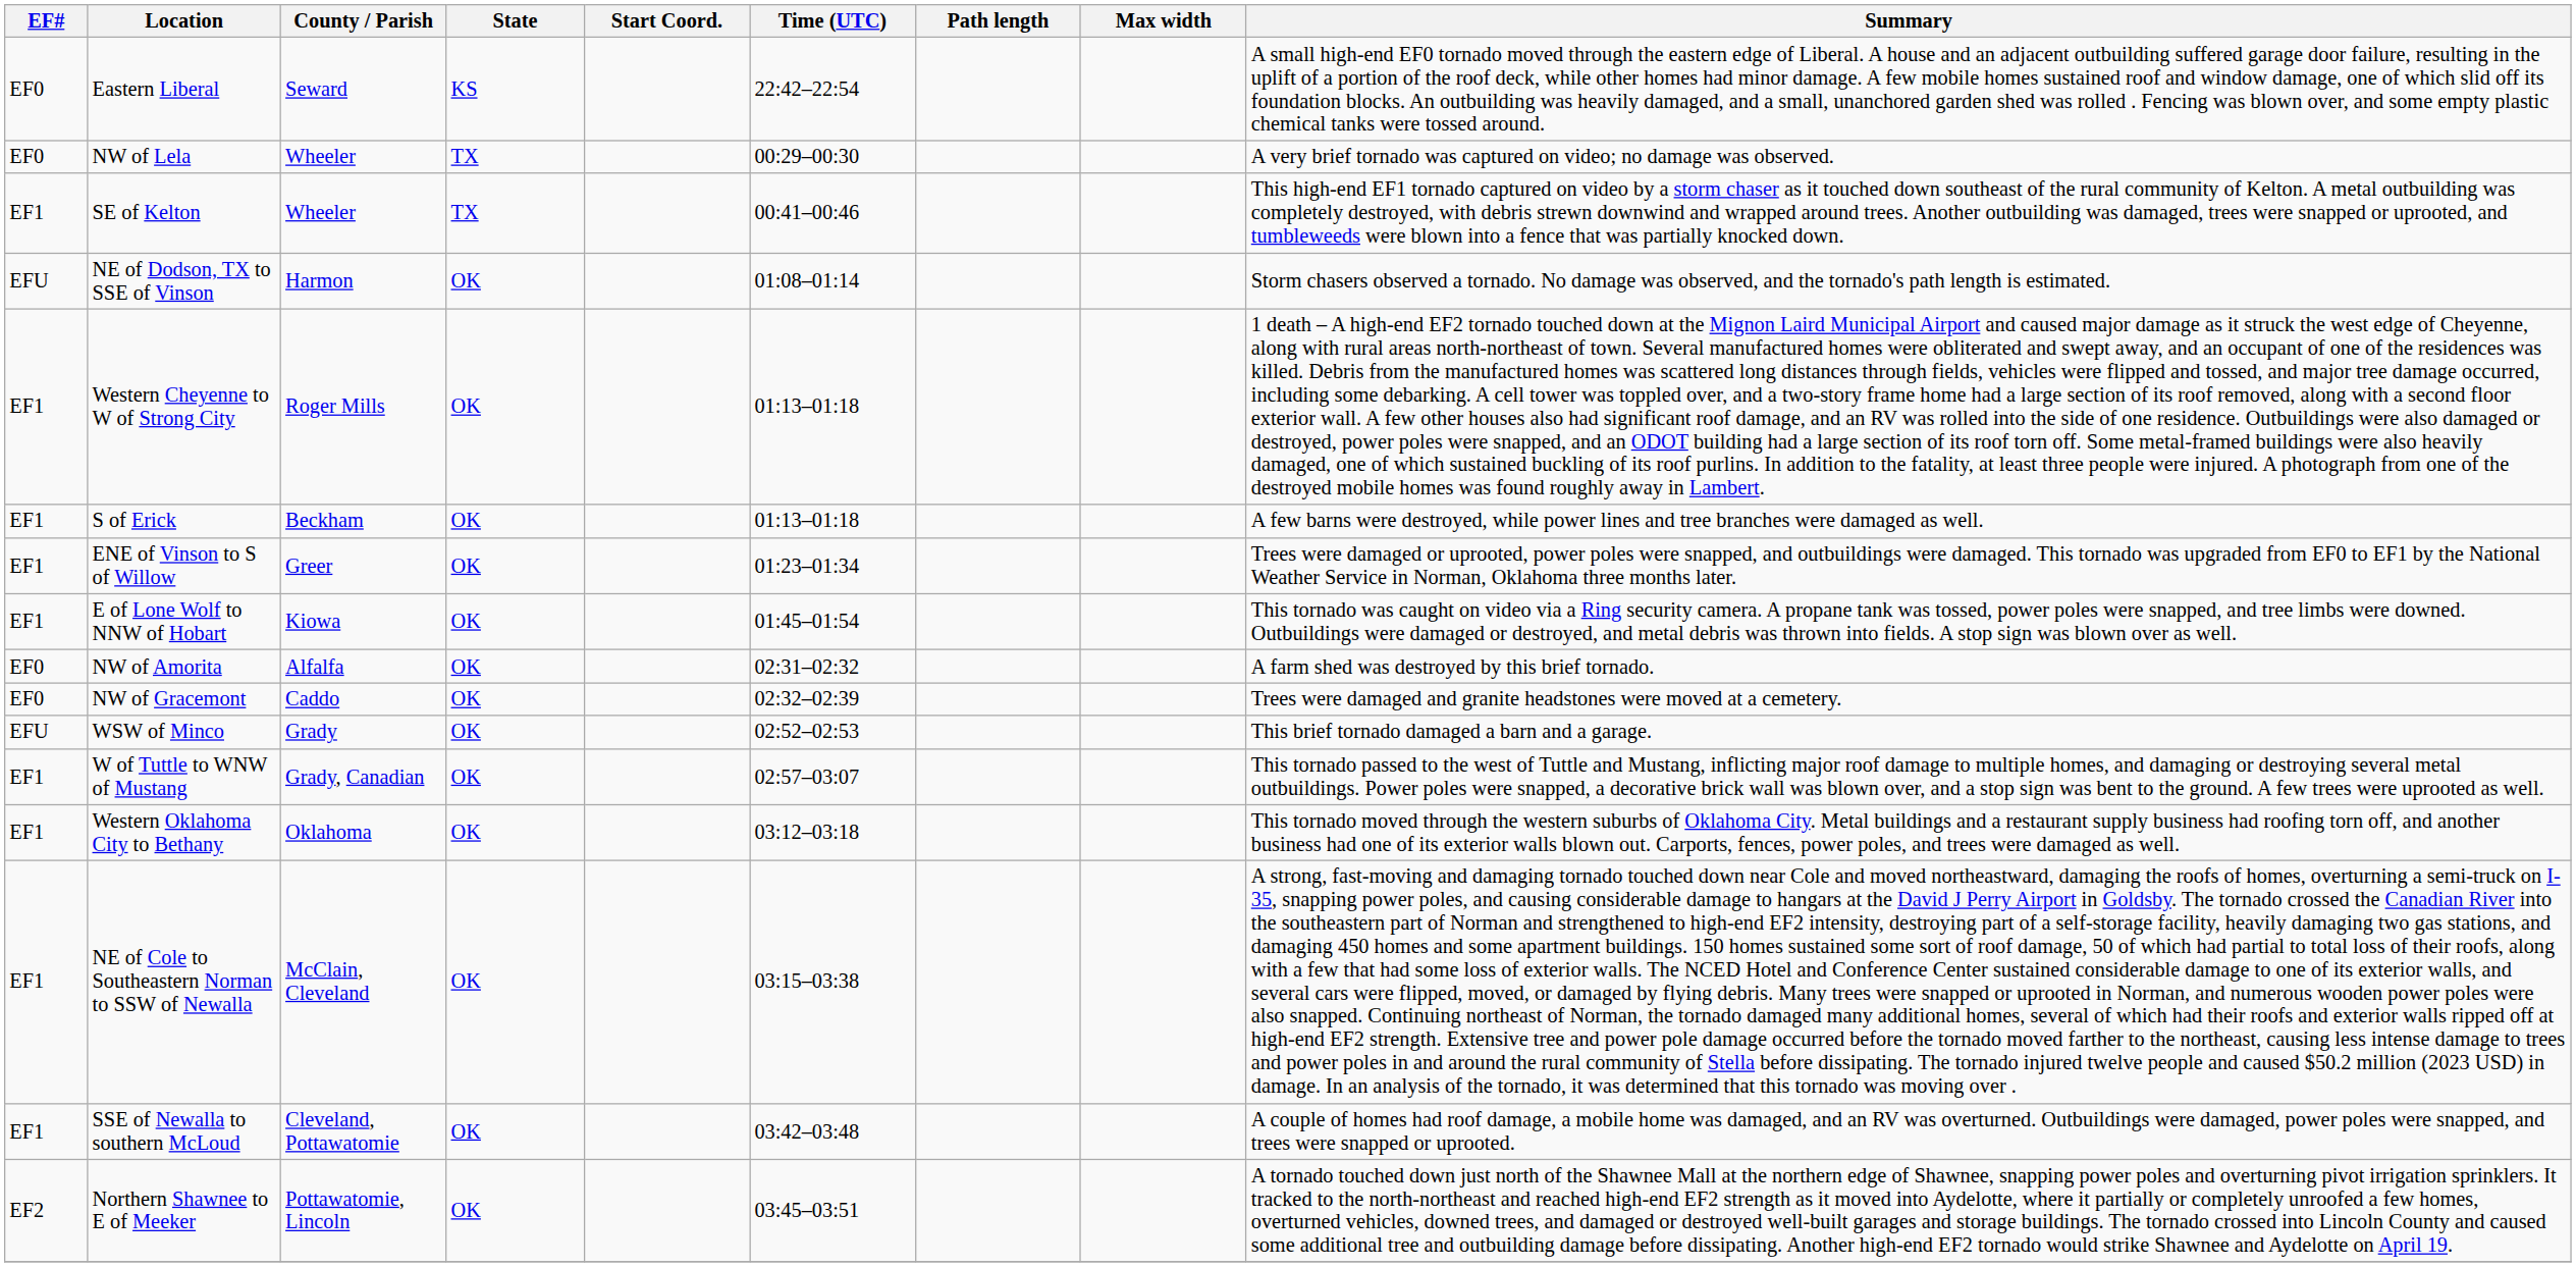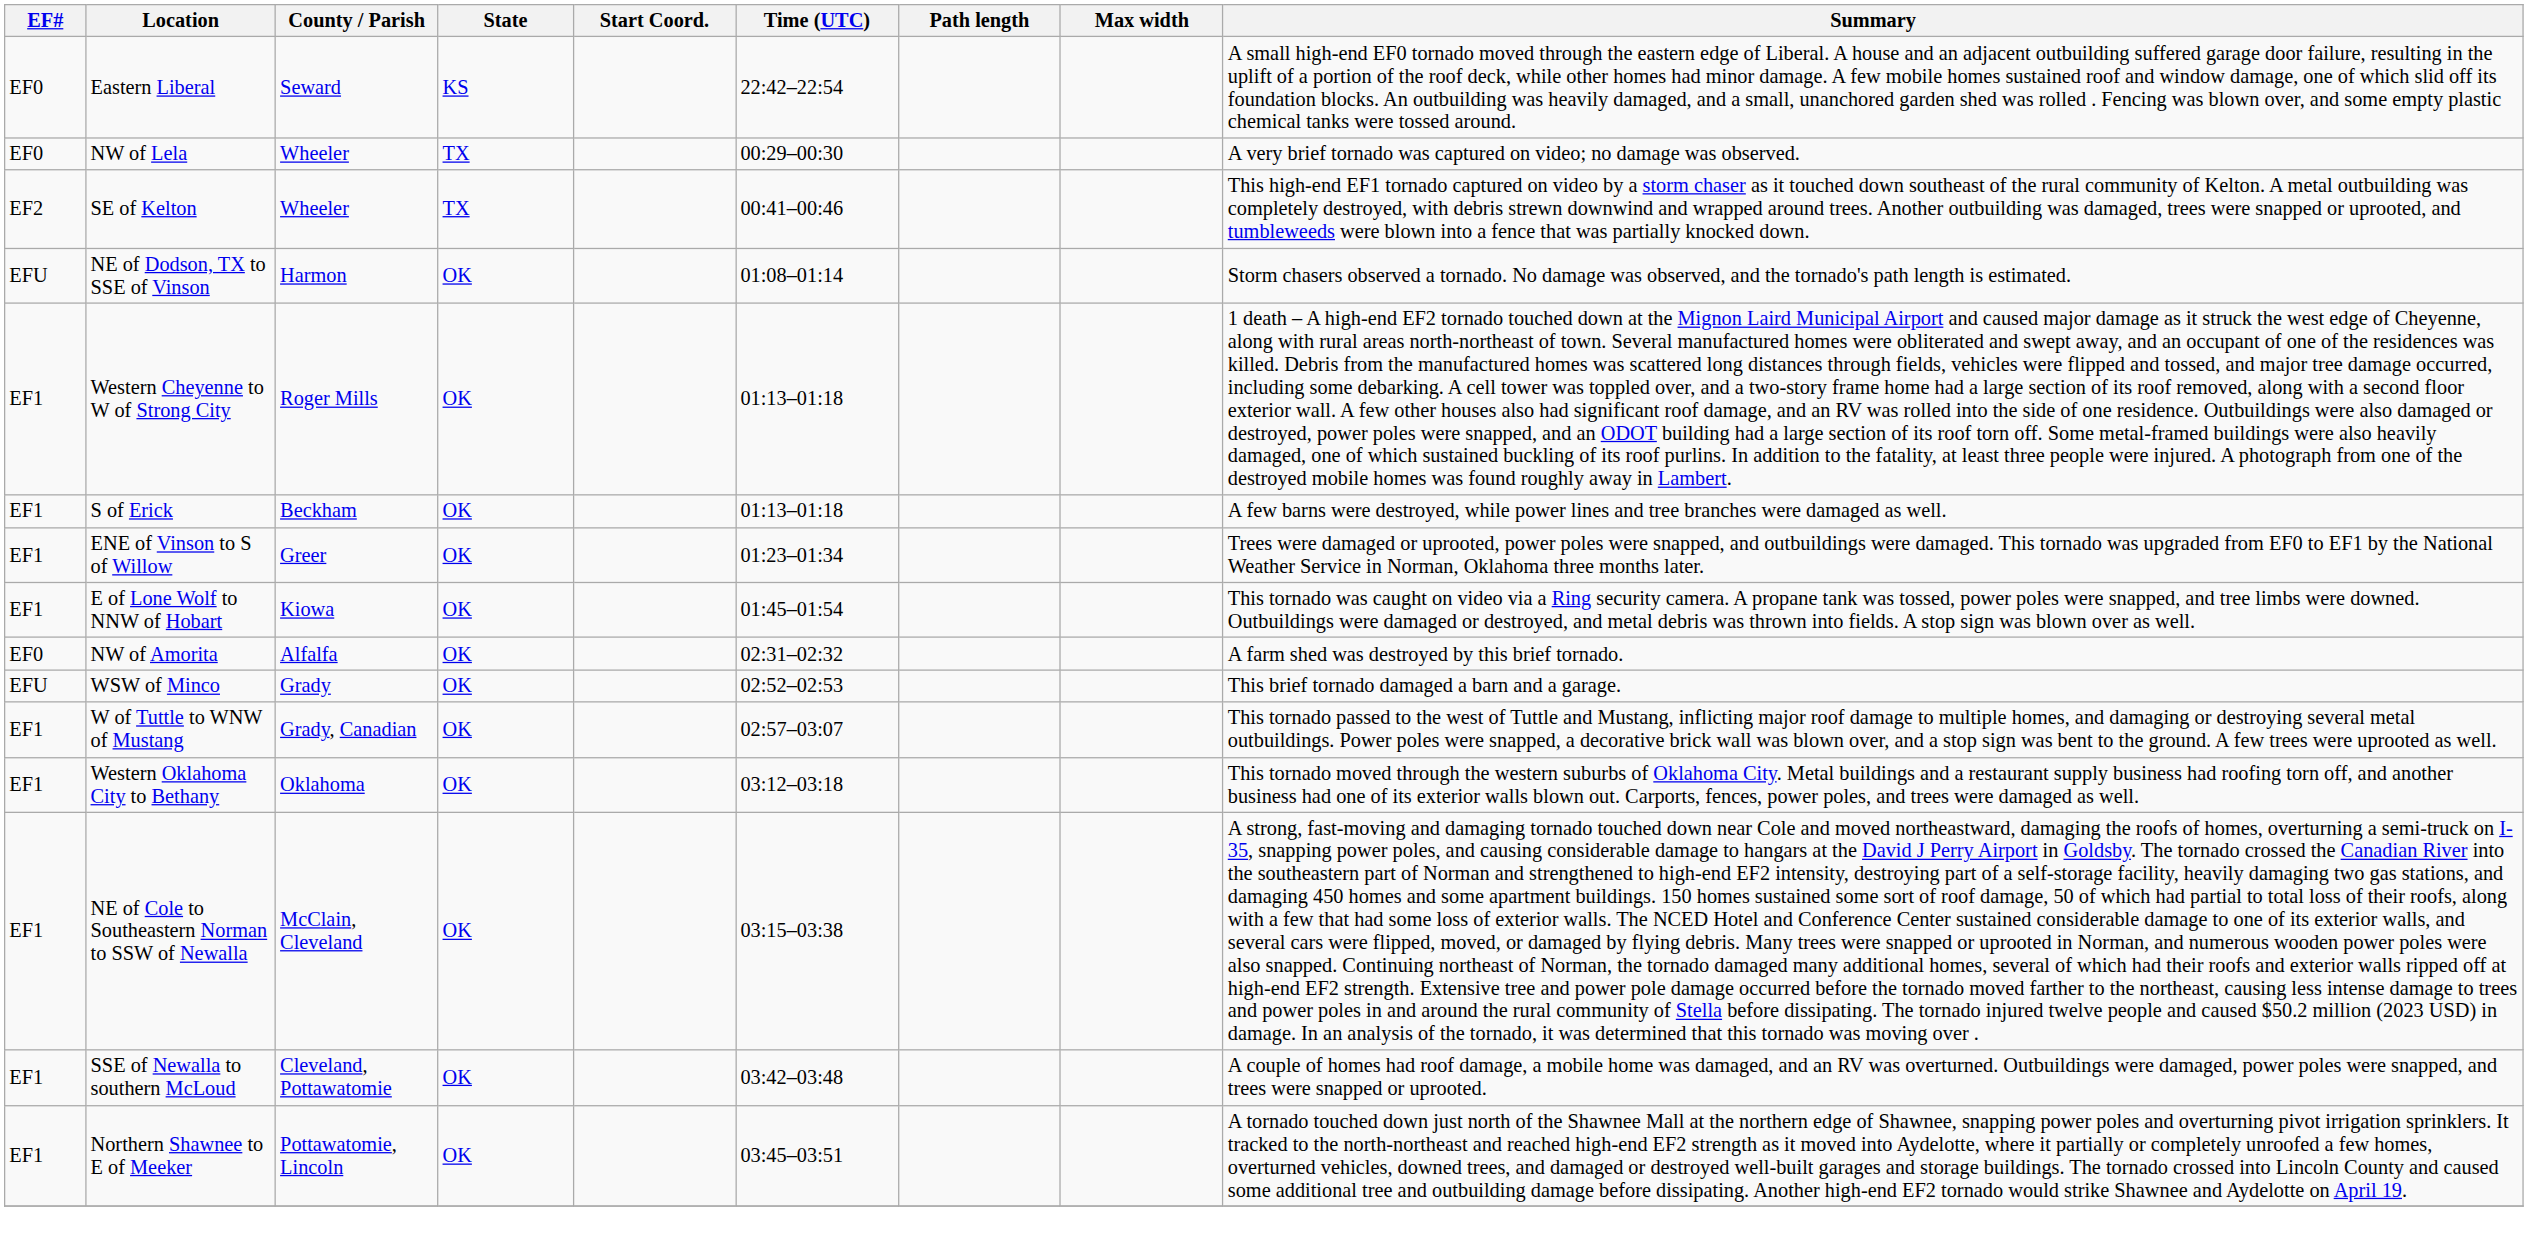SE of Kelton | EF#: EF1 -> EF2
- row: EF0 | NW of Gracemont | Caddo | OK | 02:32–02:39 | Trees were damaged and granite headstones were moved at a cemetery.
Northern Shawnee to E of Meeker | EF#: EF2 -> EF1
